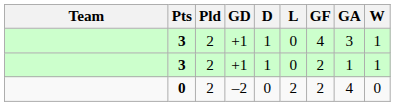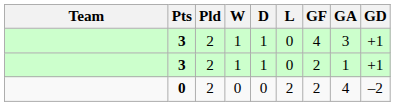columns swapped: W <-> GD
